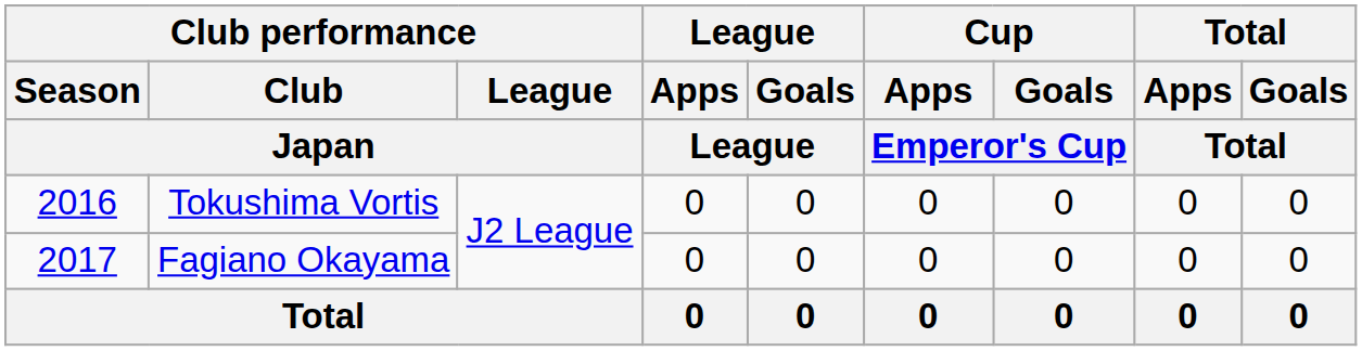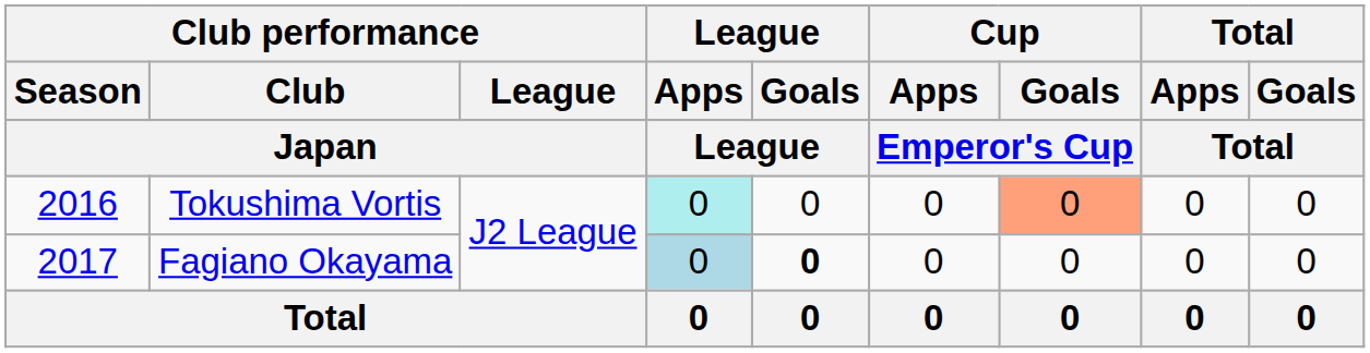Tokushima Vortis | League / Apps / League: no background -> paleturquoise background
Tokushima Vortis | Cup / Goals / Emperor's Cup: no background -> lightsalmon background
Fagiano Okayama | League / Apps / League: no background -> lightblue background
Fagiano Okayama | League / Goals / League: normal -> bold
